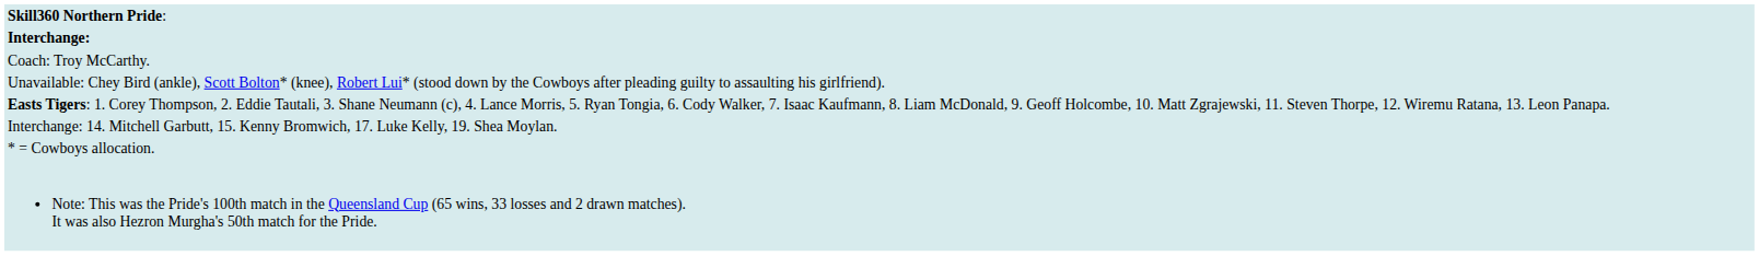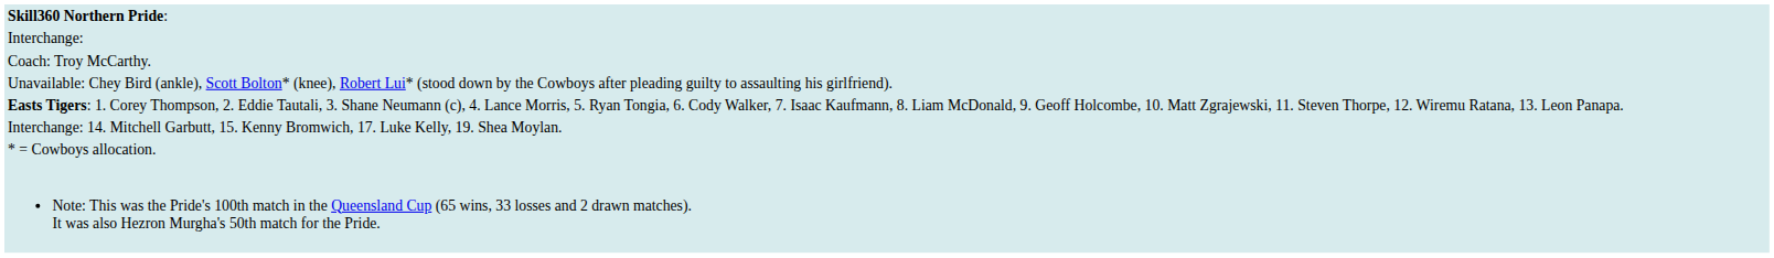row 2 | column 1: bold -> normal
